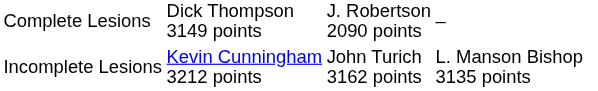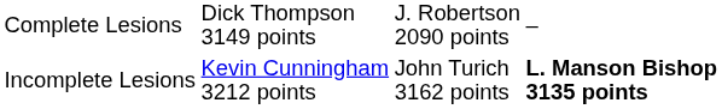Incomplete Lesions | column 4: normal -> bold
